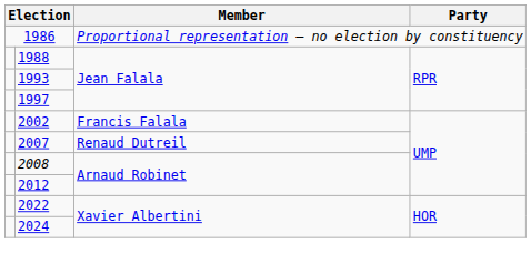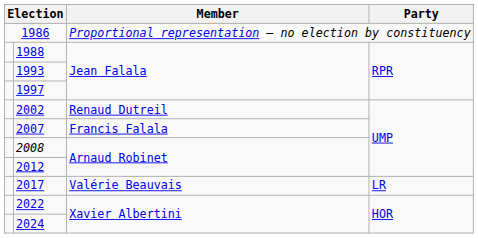2002 | Member: Francis Falala -> Renaud Dutreil
2007 | Member: Renaud Dutreil -> Francis Falala
+ row: 2017 | Valérie Beauvais | LR
